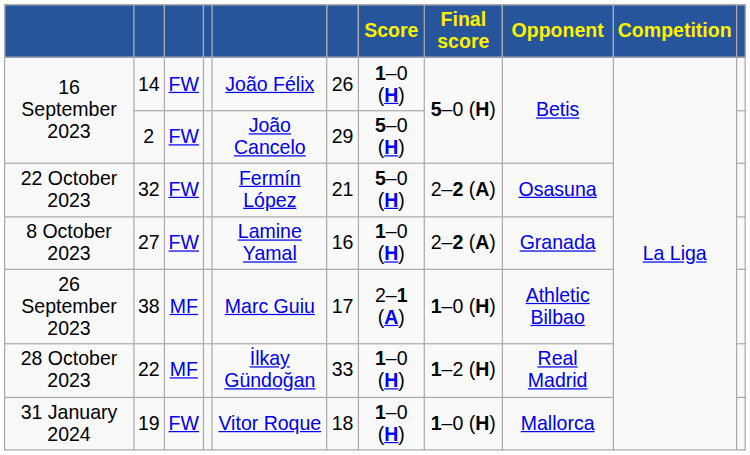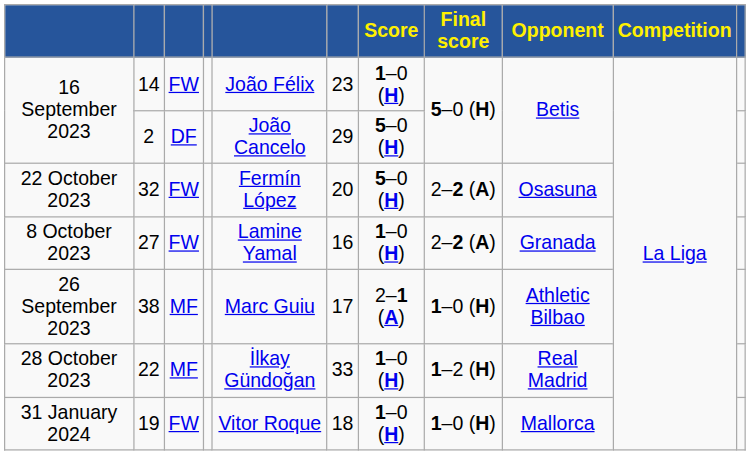14 | column 6: 26 -> 23
2 | column 3: FW -> DF
32 | column 6: 21 -> 20
